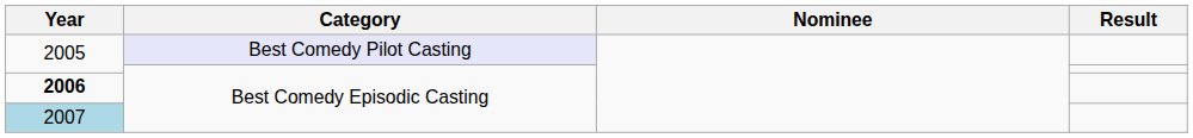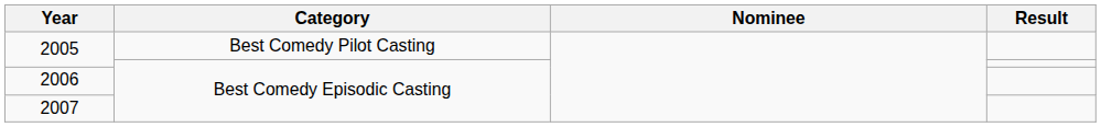2005 / Best Comedy Pilot Casting | Category: lavender background -> no background
2006 | Year: bold -> normal
2007 | Year: lightblue background -> no background
